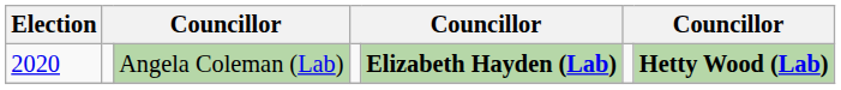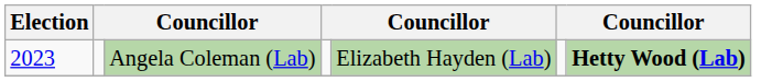Angela Coleman (Lab) | Election: 2020 -> 2023
Angela Coleman (Lab) | column 5: bold -> normal
